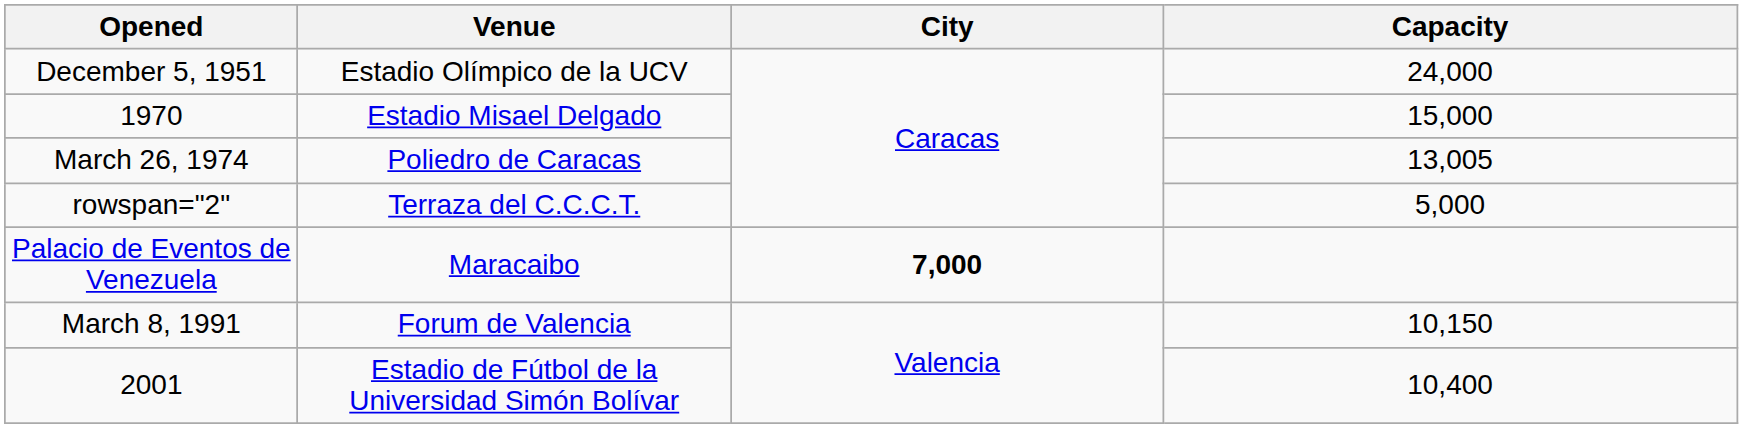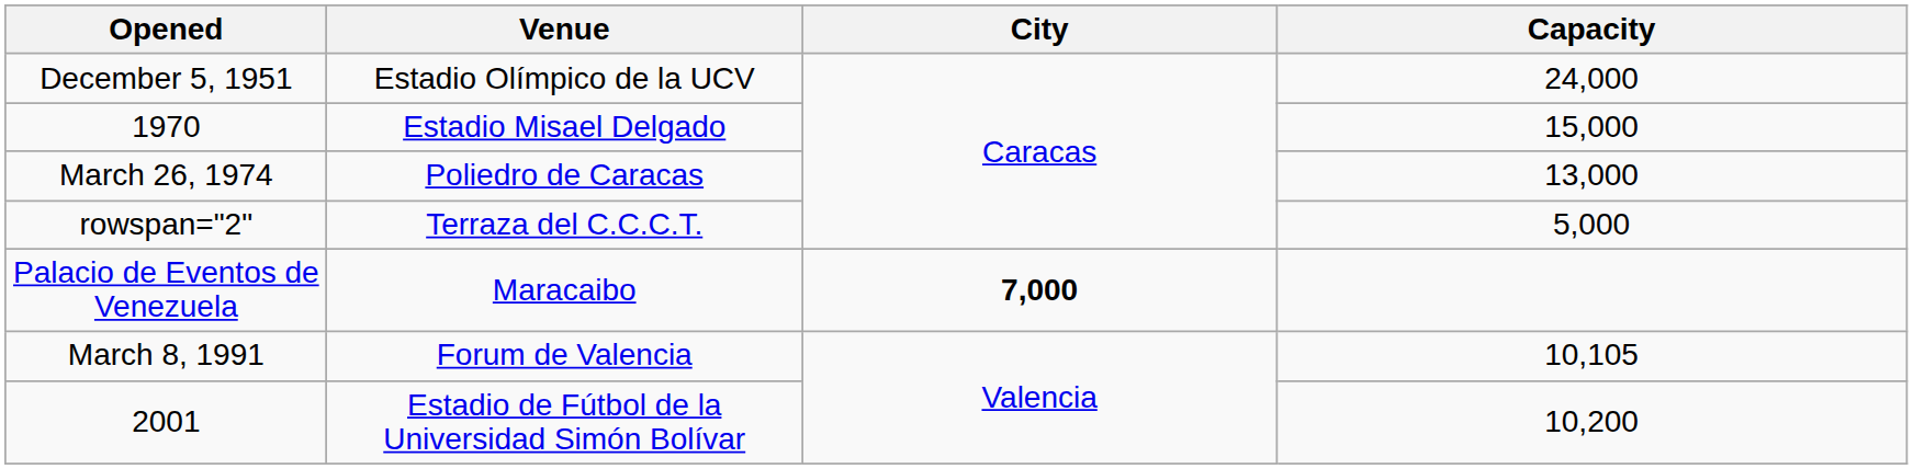March 26, 1974 | Capacity: 13,005 -> 13,000
March 8, 1991 | Capacity: 10,150 -> 10,105
2001 | Capacity: 10,400 -> 10,200
